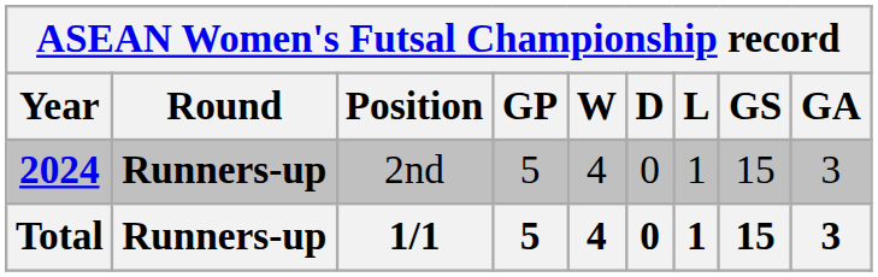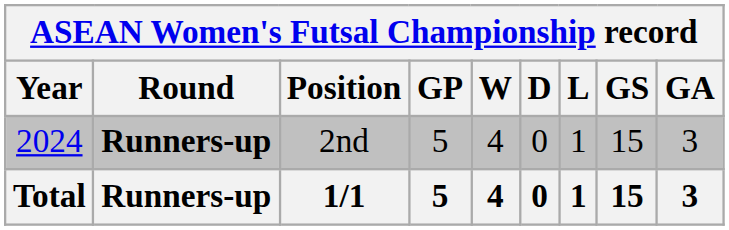Runners-up / 2nd | Year: bold -> normal
